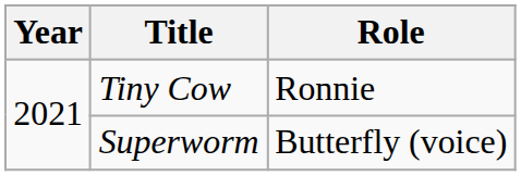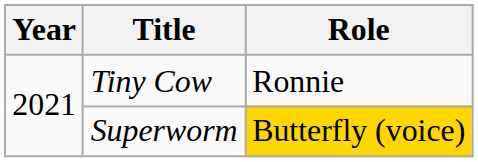Superworm | Role: no background -> gold background
